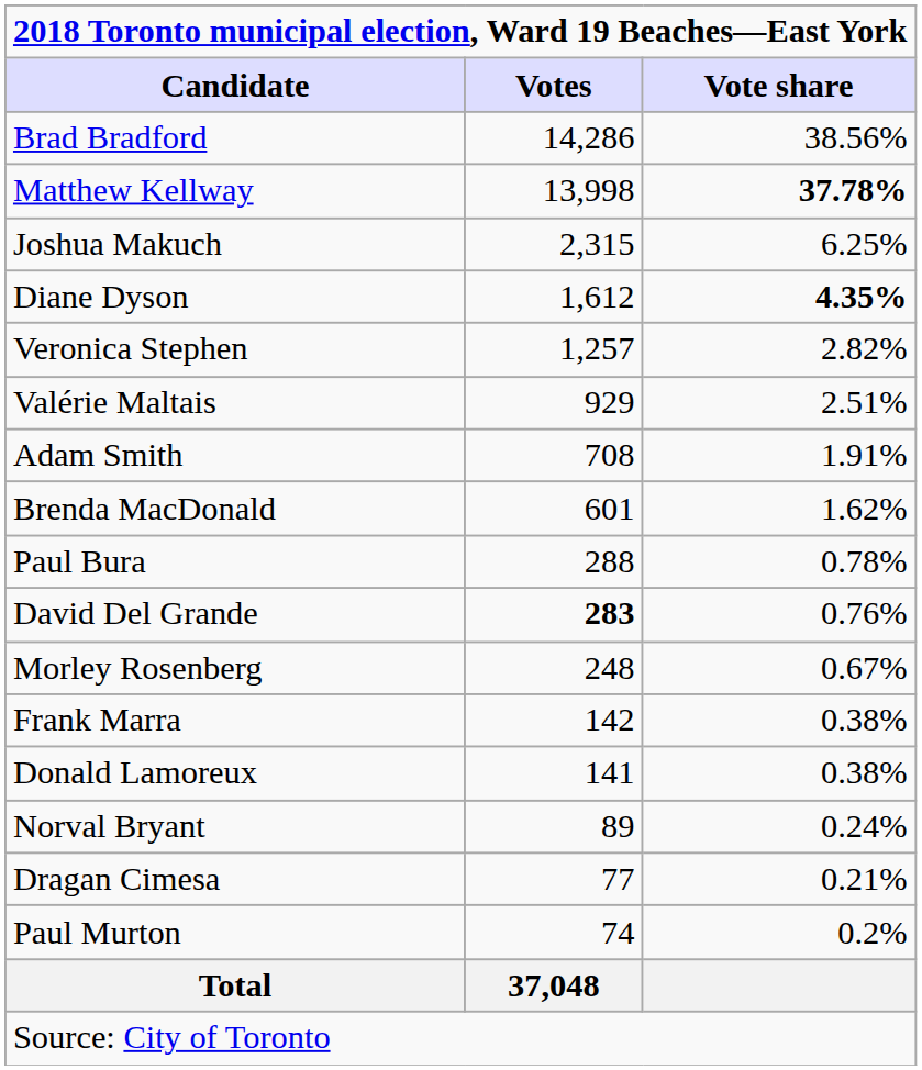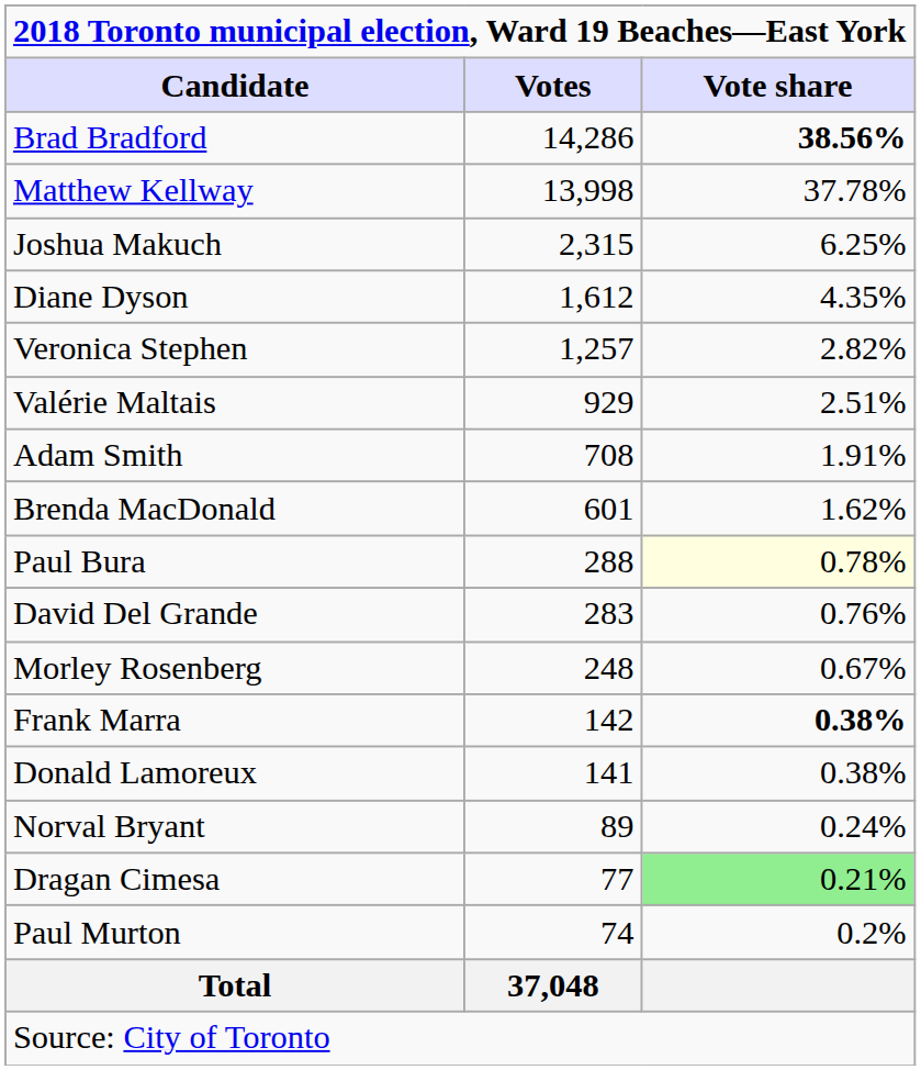Brad Bradford | Vote share: normal -> bold
Matthew Kellway | Vote share: bold -> normal
Diane Dyson | Vote share: bold -> normal
Paul Bura | Vote share: no background -> lightyellow background
David Del Grande | Votes: bold -> normal
Frank Marra | Vote share: normal -> bold
Dragan Cimesa | Vote share: no background -> lightgreen background
